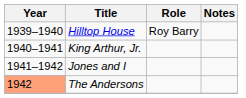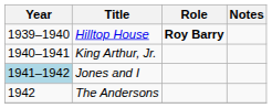Hilltop House | Role: normal -> bold
Jones and I | Year: no background -> lightblue background
The Andersons | Year: lightsalmon background -> no background
